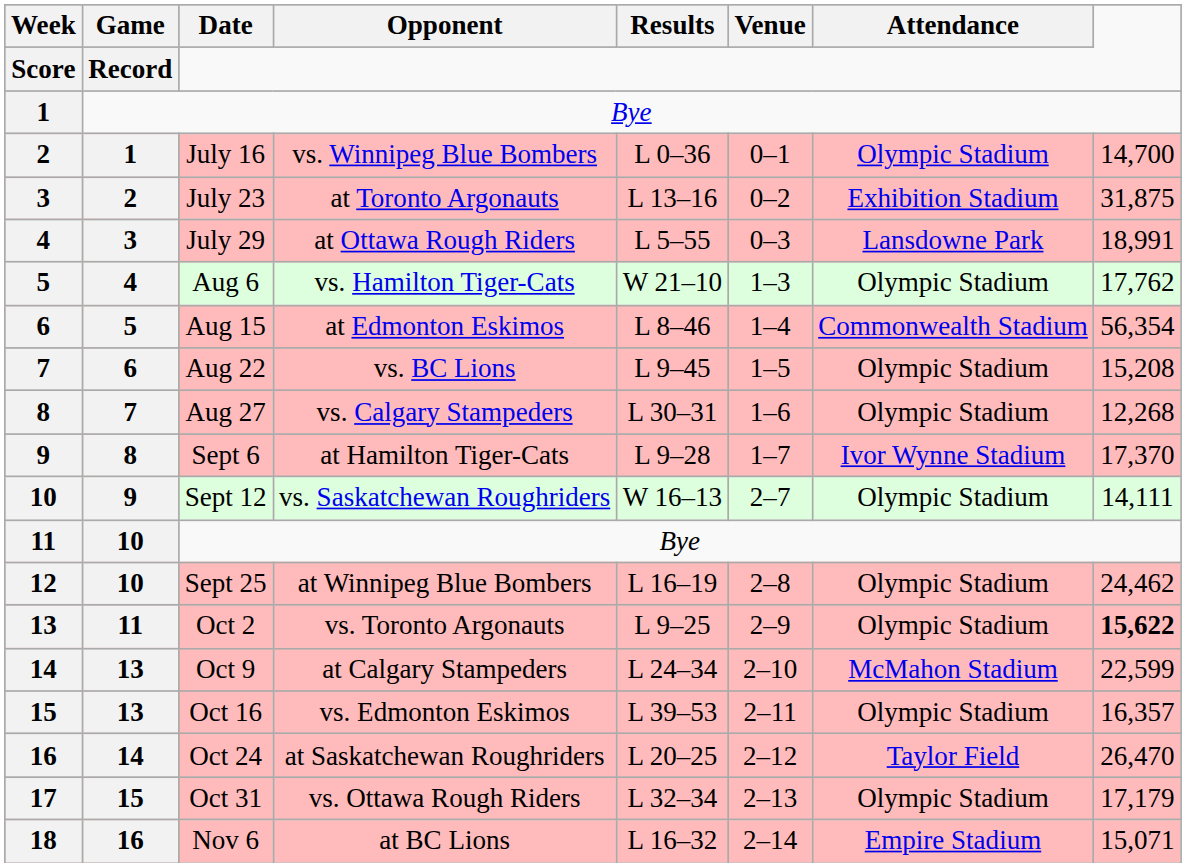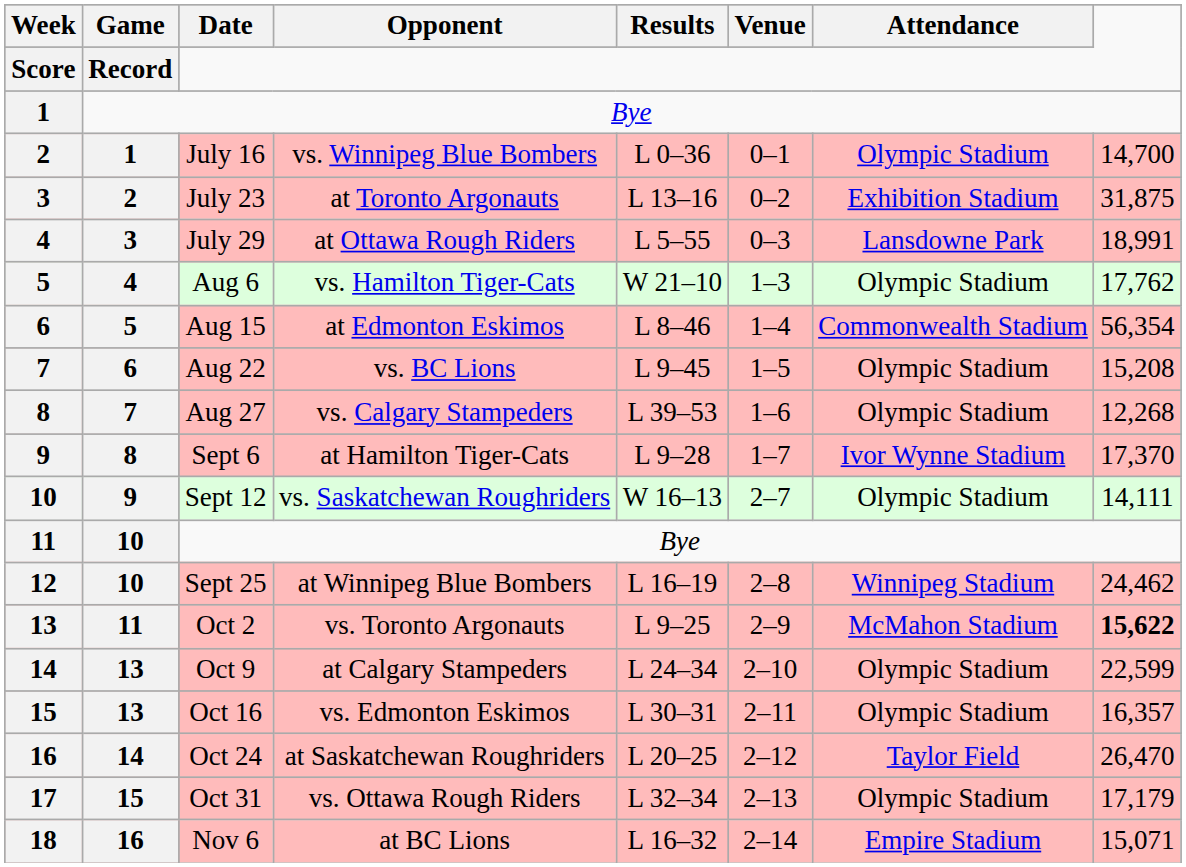Aug 27 | Results: L 30–31 -> L 39–53
Sept 25 | Attendance: Olympic Stadium -> Winnipeg Stadium
Oct 2 | Attendance: Olympic Stadium -> McMahon Stadium
Oct 9 | Attendance: McMahon Stadium -> Olympic Stadium
Oct 16 | Results: L 39–53 -> L 30–31
